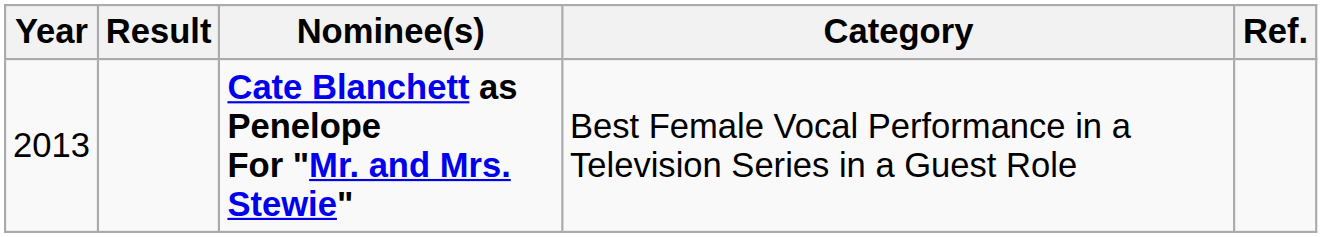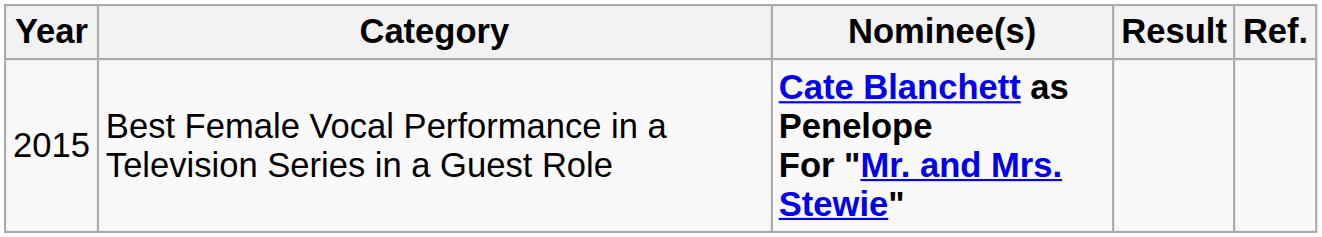columns swapped: Category <-> Result
row 2 | Year: 2013 -> 2015
